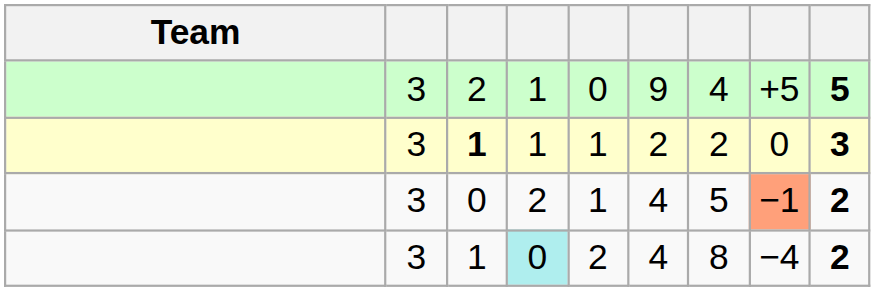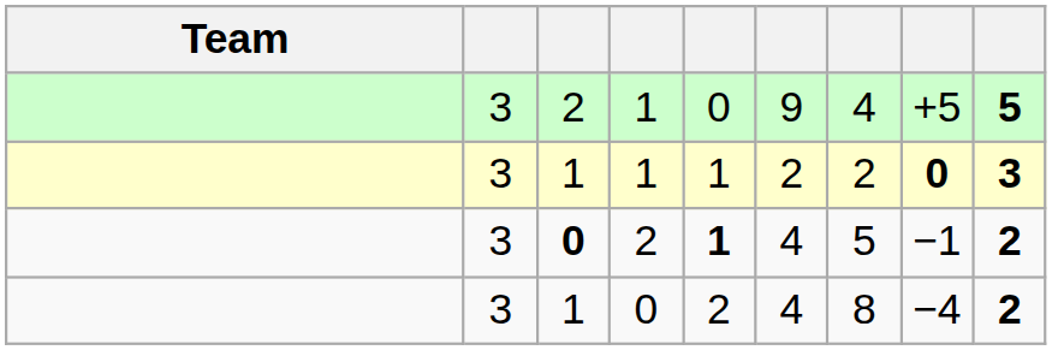row 3 | column 3: bold -> normal
row 3 | column 8: normal -> bold
row 4 | column 3: normal -> bold
row 4 | column 5: normal -> bold
row 4 | column 8: lightsalmon background -> no background
row 5 | column 4: paleturquoise background -> no background
